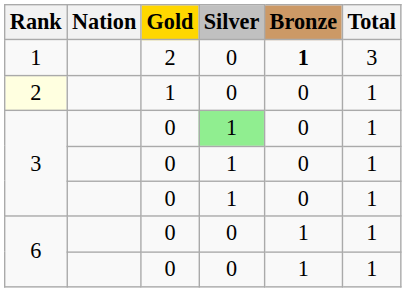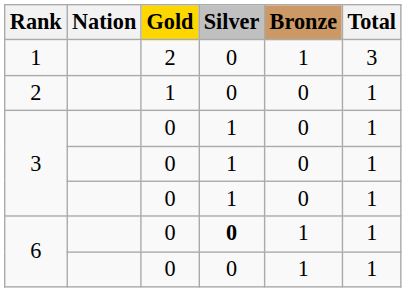row 2 | Bronze: bold -> normal
row 3 | Rank: lightyellow background -> no background
row 4 | Silver: lightgreen background -> no background
row 7 | Silver: normal -> bold
